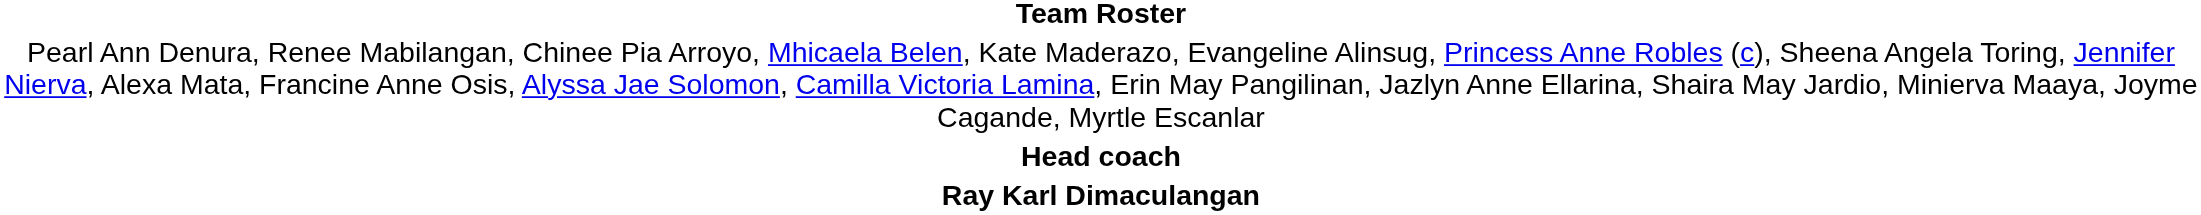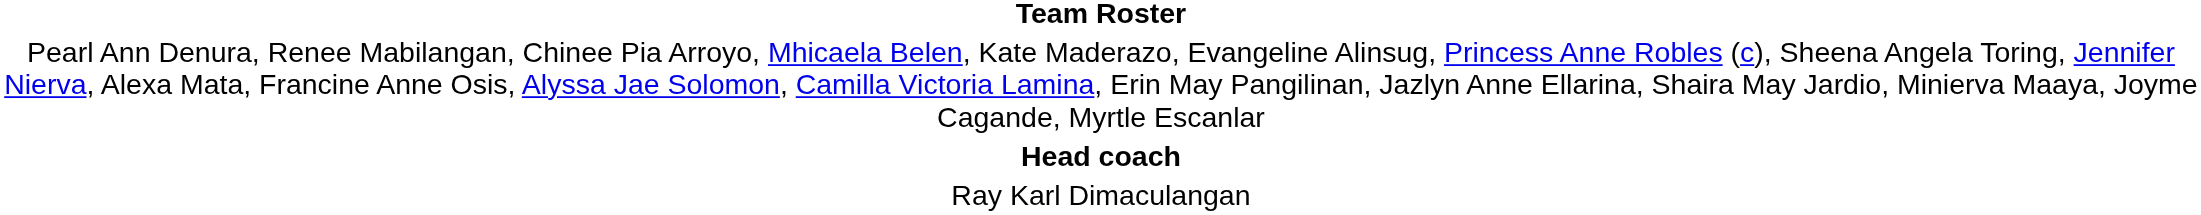row 4 | column 1: bold -> normal
